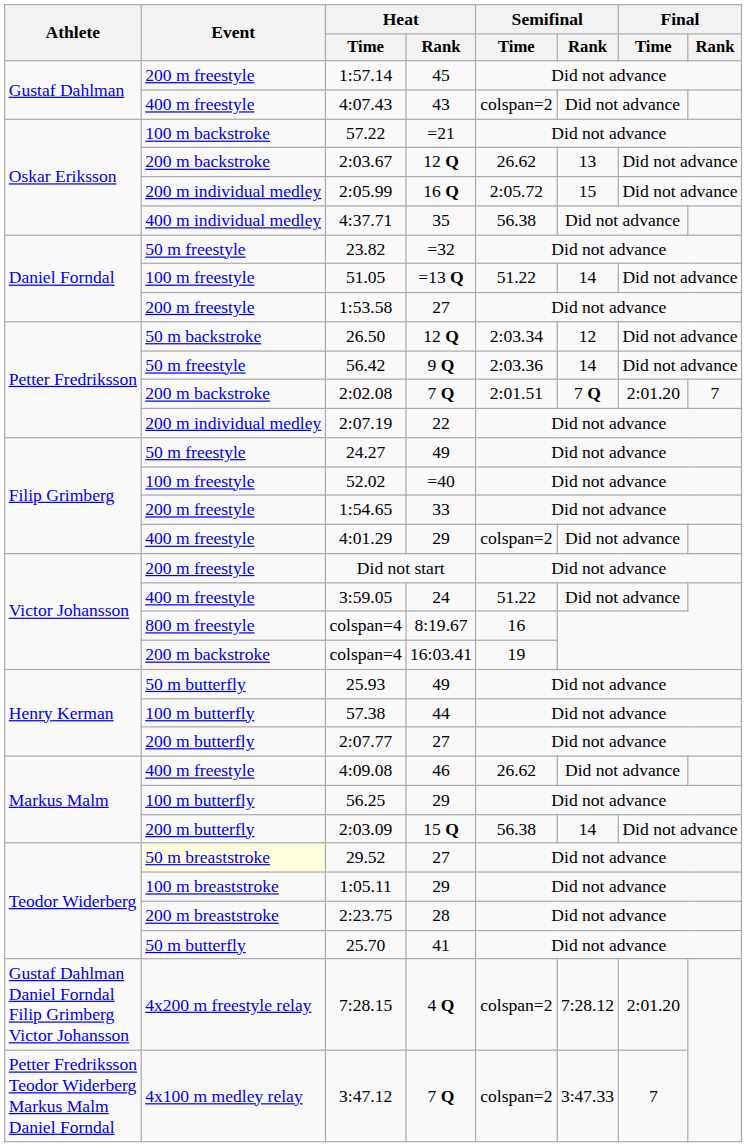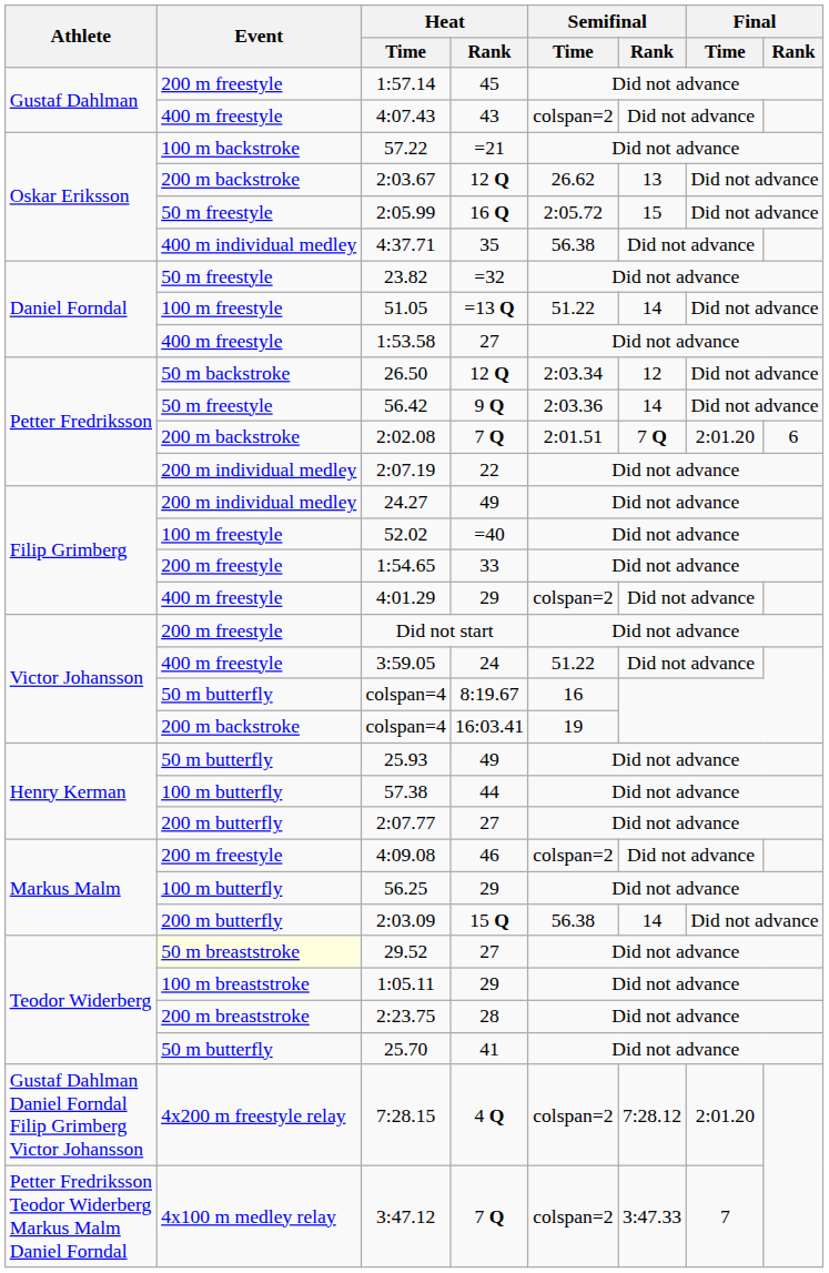2:05.99 | Event: 200 m individual medley -> 50 m freestyle
1:53.58 | Event: 200 m freestyle -> 400 m freestyle
2:02.08 | Final / Rank: 7 -> 6
24.27 | Event: 50 m freestyle -> 200 m individual medley
colspan=4 / 8:19.67 | Event: 800 m freestyle -> 50 m butterfly
4:09.08 | Event: 400 m freestyle -> 200 m freestyle
4:09.08 | Semifinal / Time: 26.62 -> colspan=2
